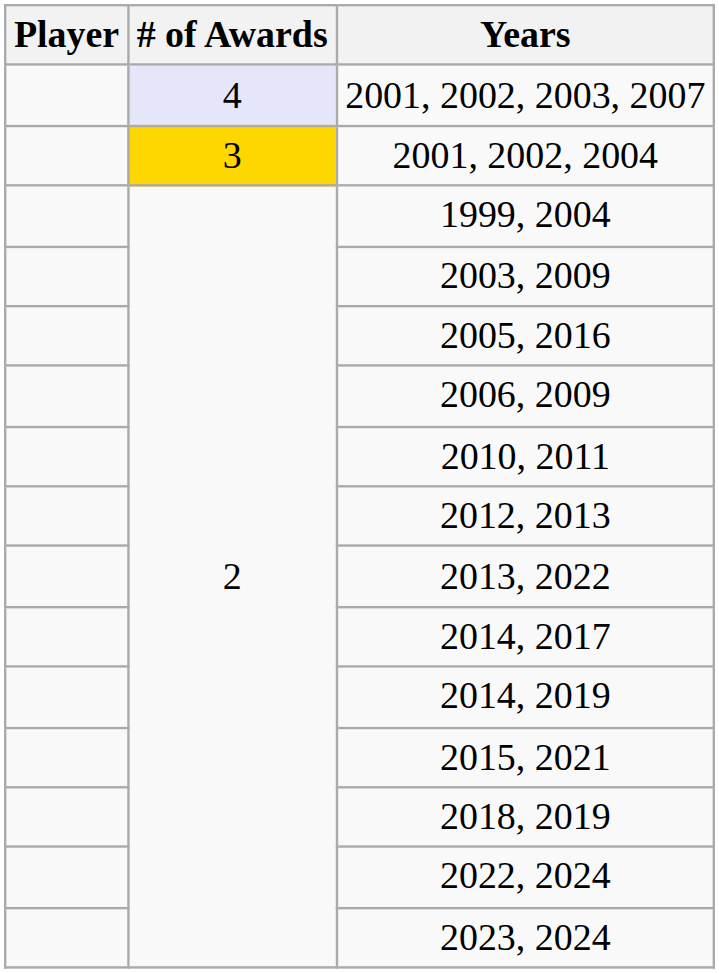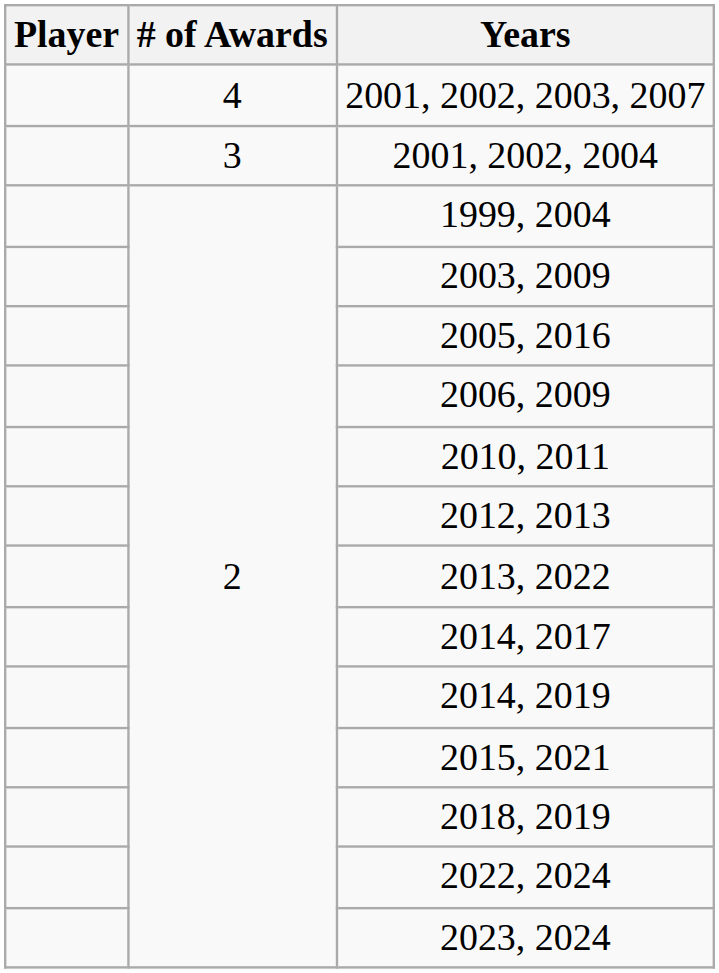2001, 2002, 2003, 2007 | # of Awards: lavender background -> no background
2001, 2002, 2004 | # of Awards: gold background -> no background
